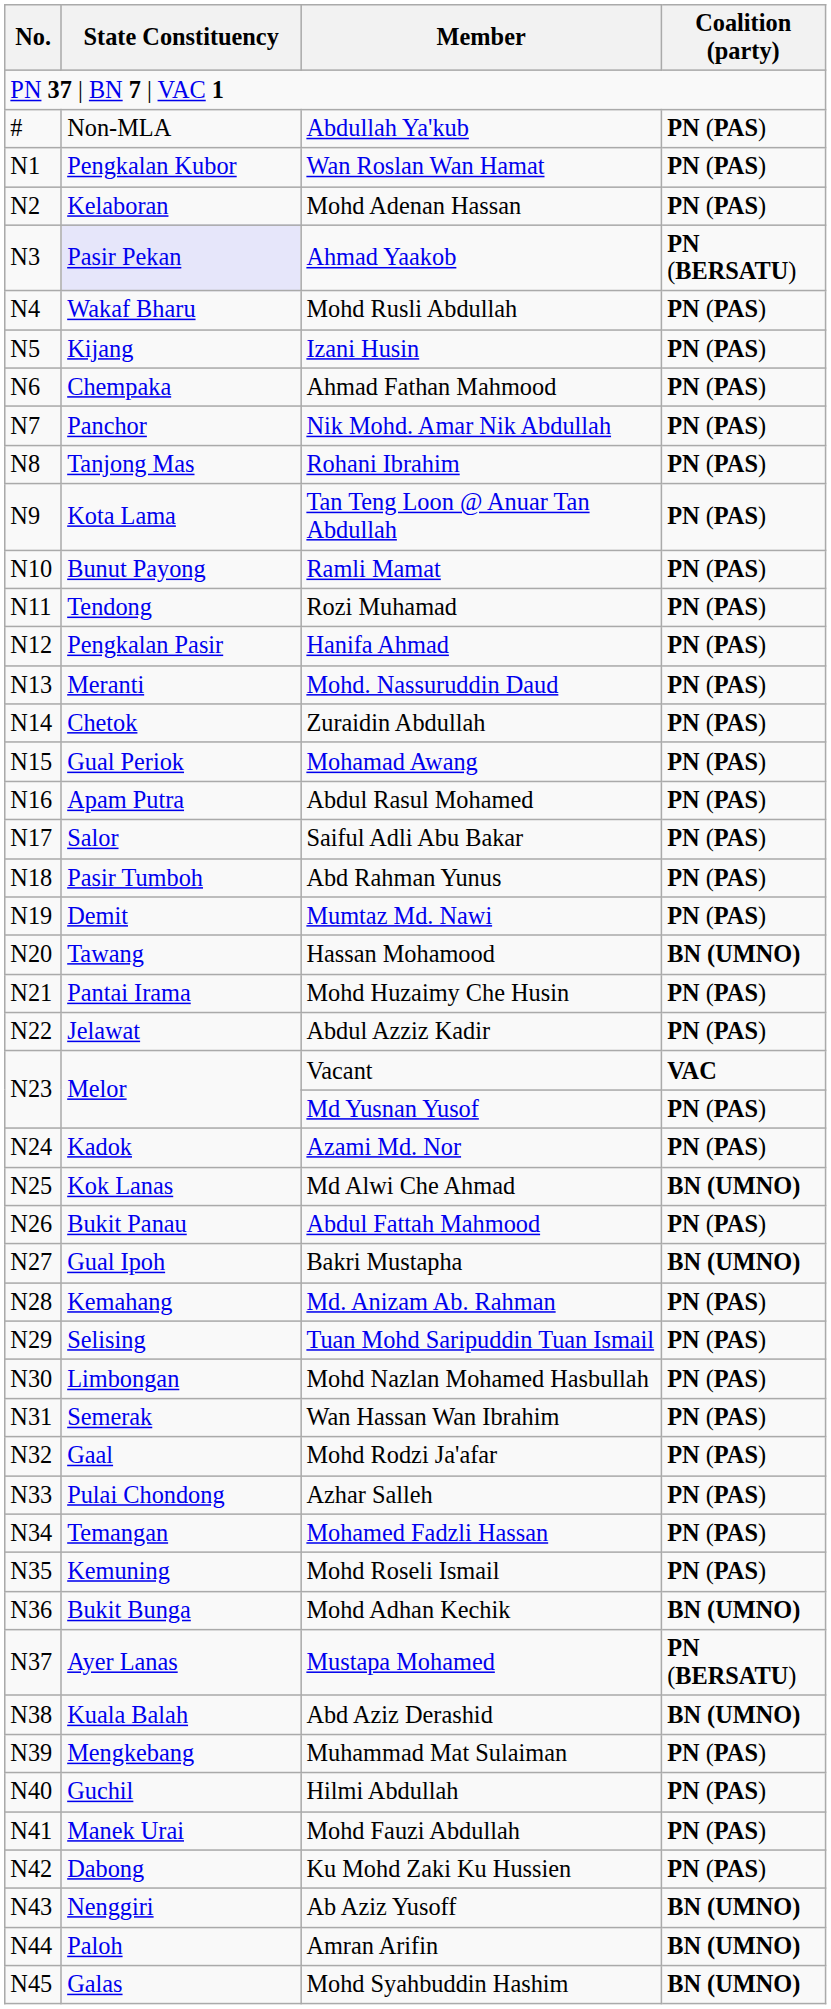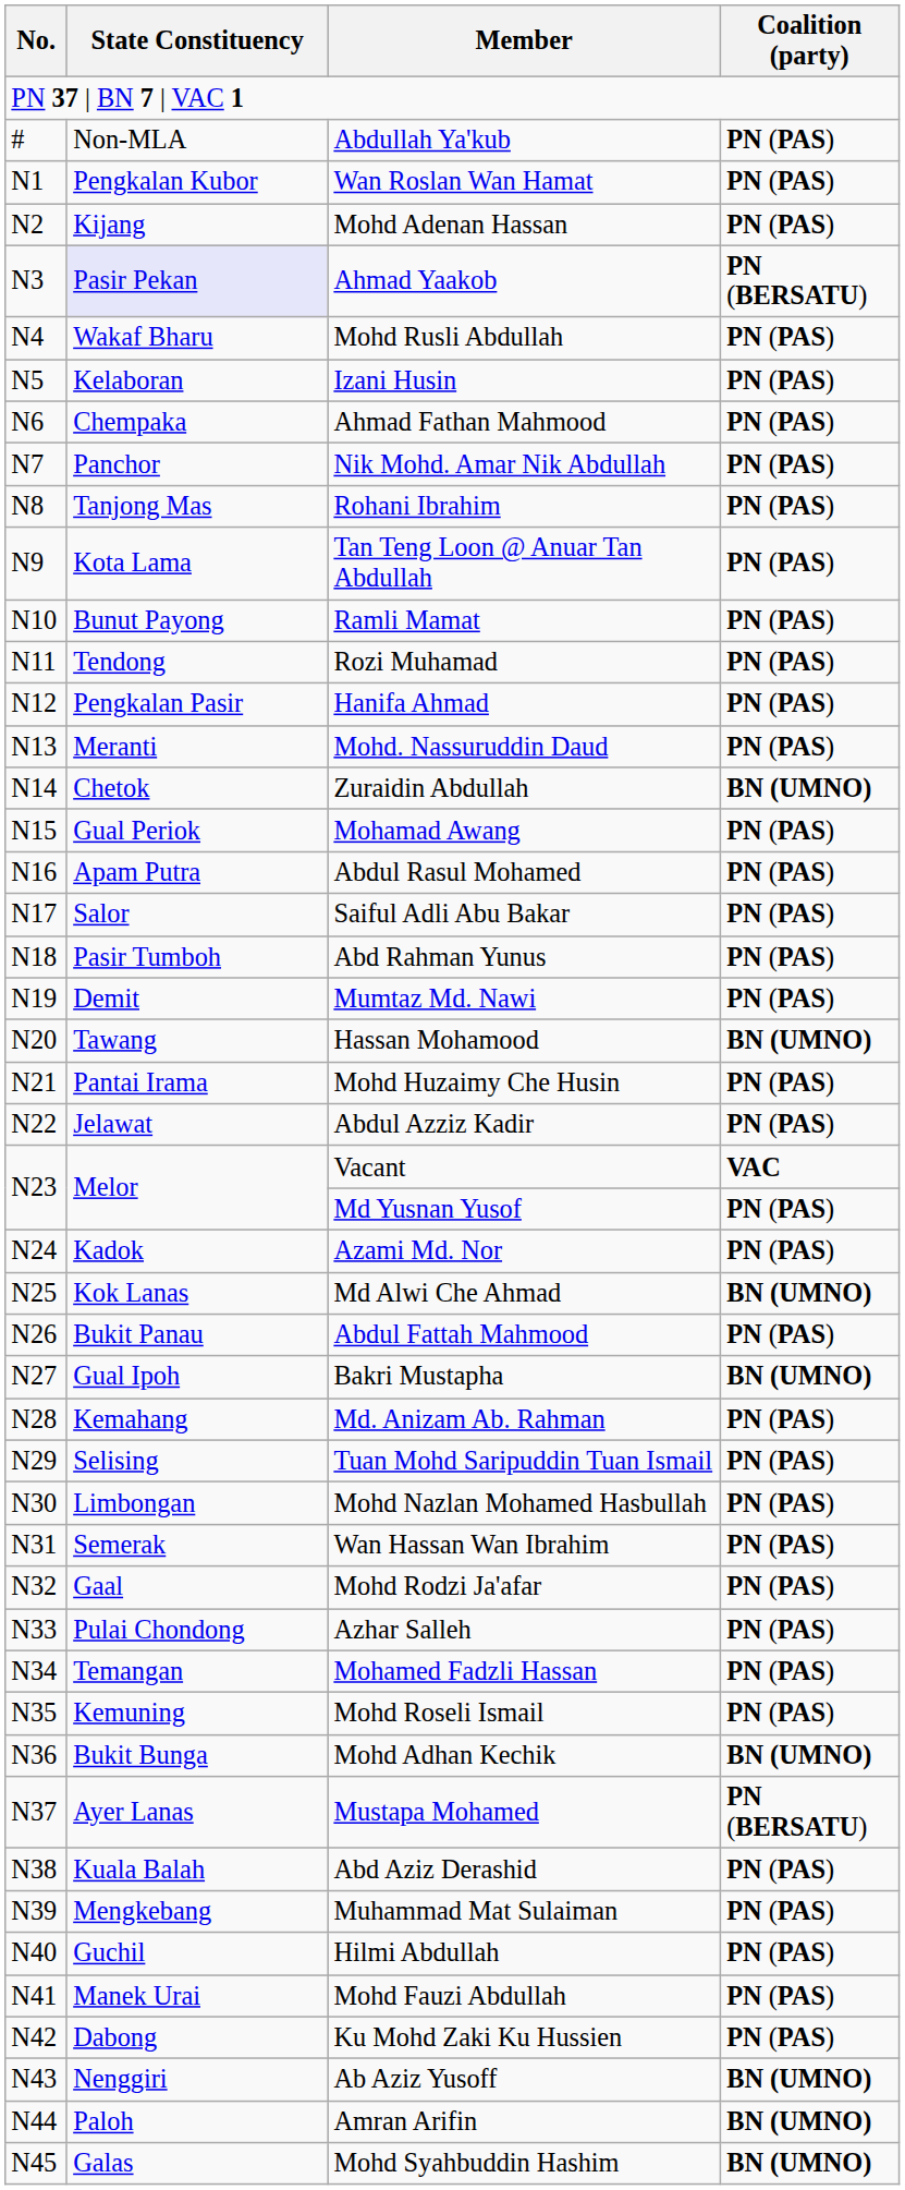Mohd Adenan Hassan | State Constituency: Kelaboran -> Kijang
Izani Husin | State Constituency: Kijang -> Kelaboran
Zuraidin Abdullah | Coalition (party): PN (PAS) -> BN (UMNO)
Abd Aziz Derashid | Coalition (party): BN (UMNO) -> PN (PAS)
